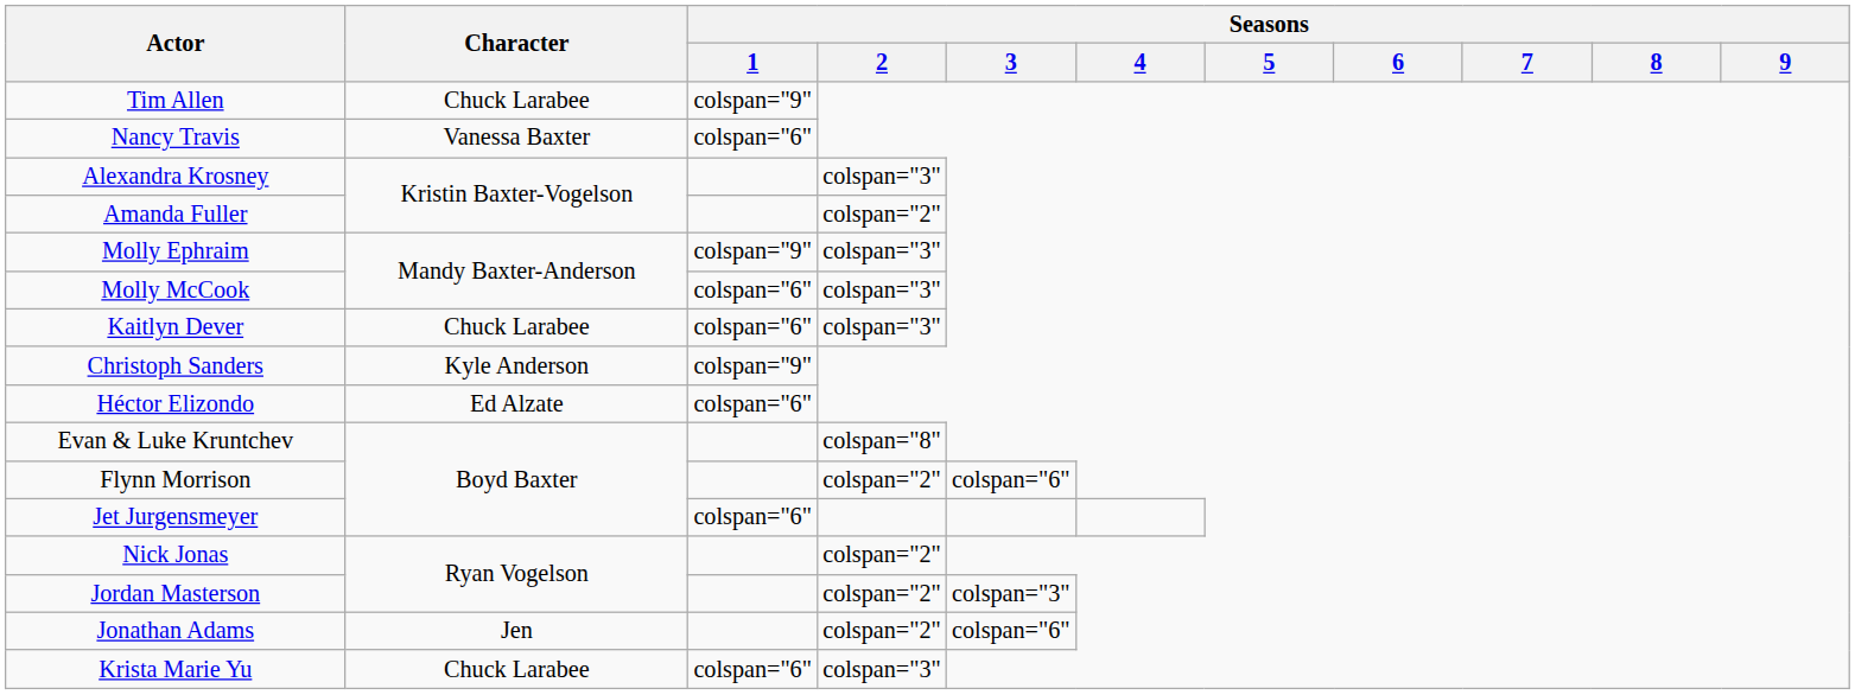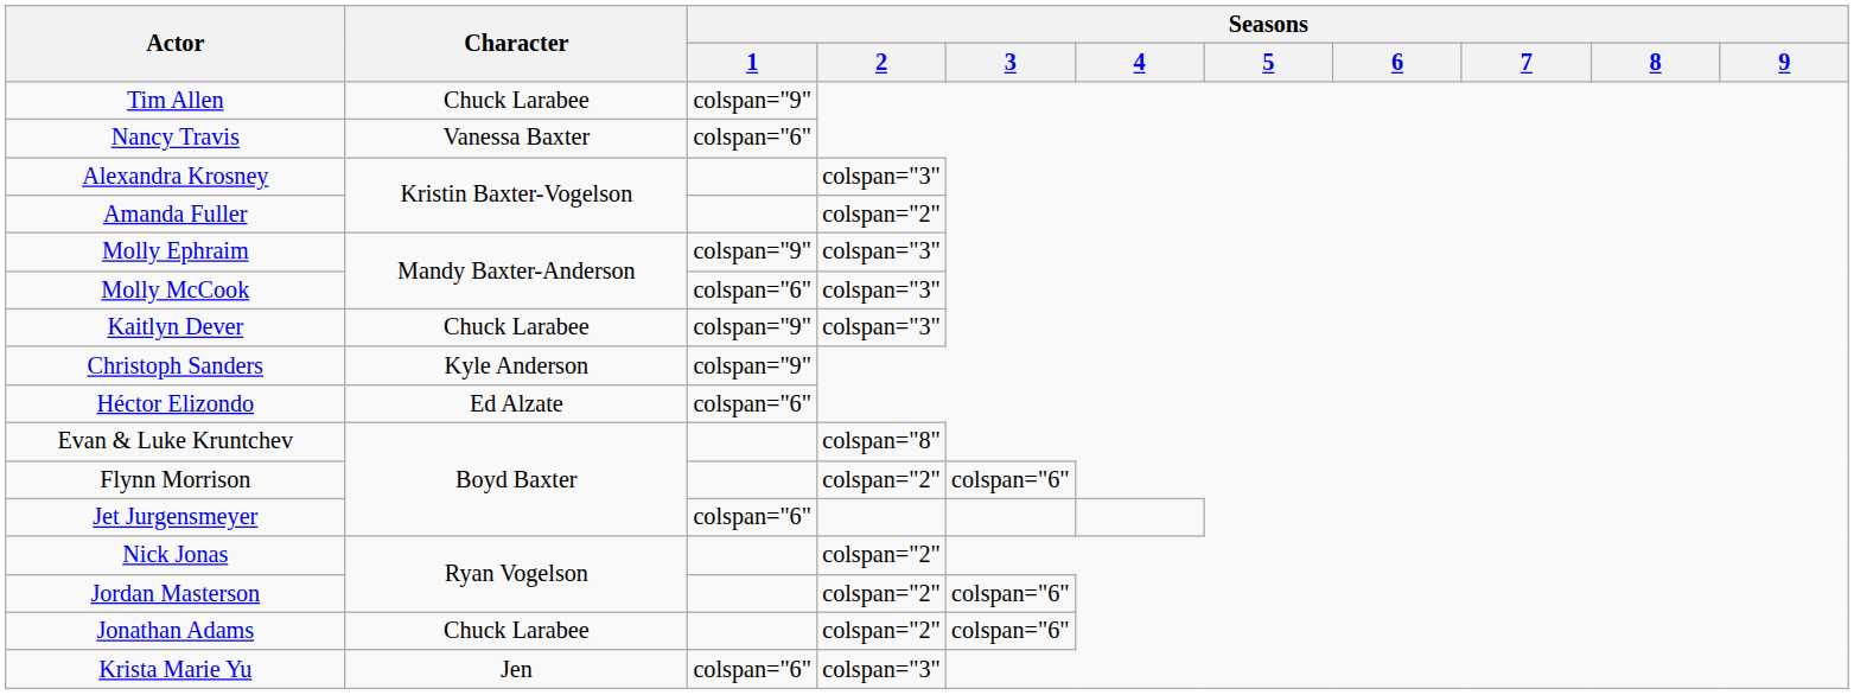Kaitlyn Dever | Seasons / 1: colspan="6" -> colspan="9"
Jordan Masterson | Seasons / 3: colspan="3" -> colspan="6"
Jonathan Adams | Character: Jen -> Chuck Larabee
Krista Marie Yu | Character: Chuck Larabee -> Jen
